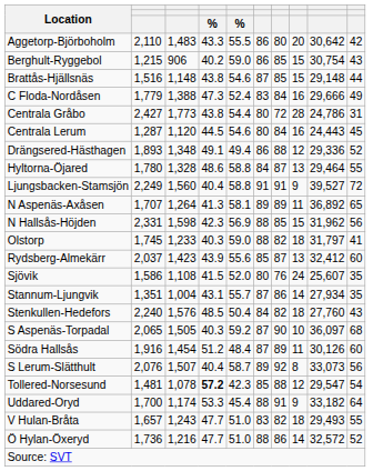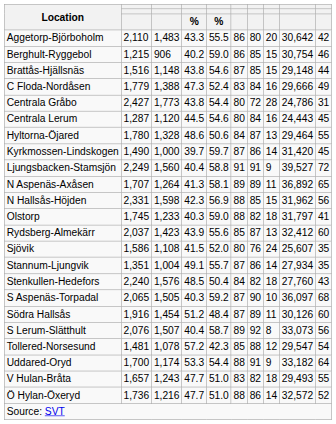Berghult-Ryggebol | column 10: 43 -> 46
- row: Drängsered-Hästhagen | 1,893 | 1,348 | 49.1 | 49.4 | 86 | 88 | 12 | 29,336 | 52
Hyltorna-Öjared | column 5: 58.8 -> 50.6
+ row: Kyrkmossen-Lindskogen | 1,490 | 1,000 | 39.7 | 59.7 | 87 | 86 | 14 | 31,420 | 45
Stannum-Ljungvik | column 4: 43.1 -> 49.1
Tollered-Norsesund | column 4: bold -> normal
Uddared-Oryd | column 5: 45.4 -> 54.4
